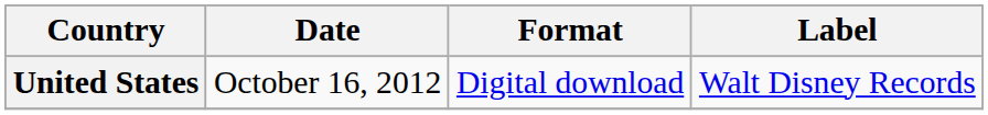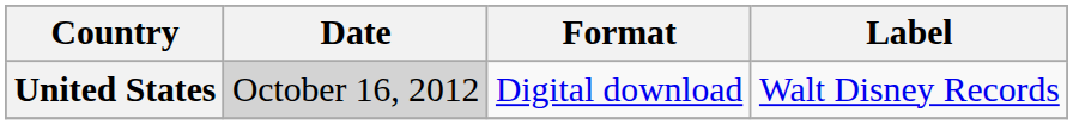United States | Date: no background -> lightgrey background
